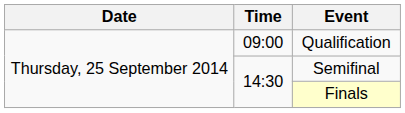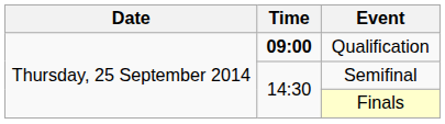Qualification | Time: normal -> bold
